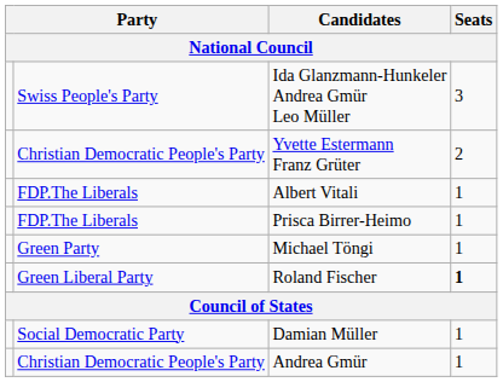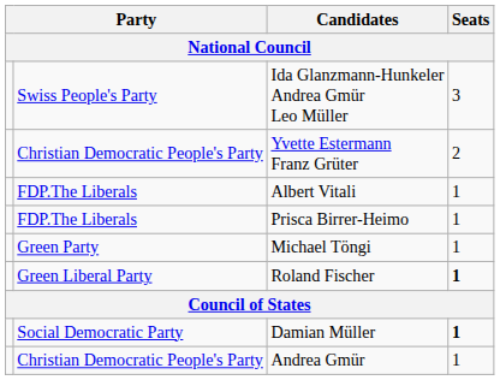Damian Müller | Seats: normal -> bold
